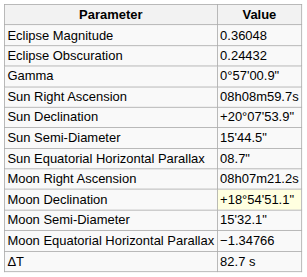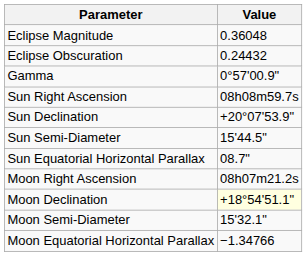- row: ΔT | 82.7 s
